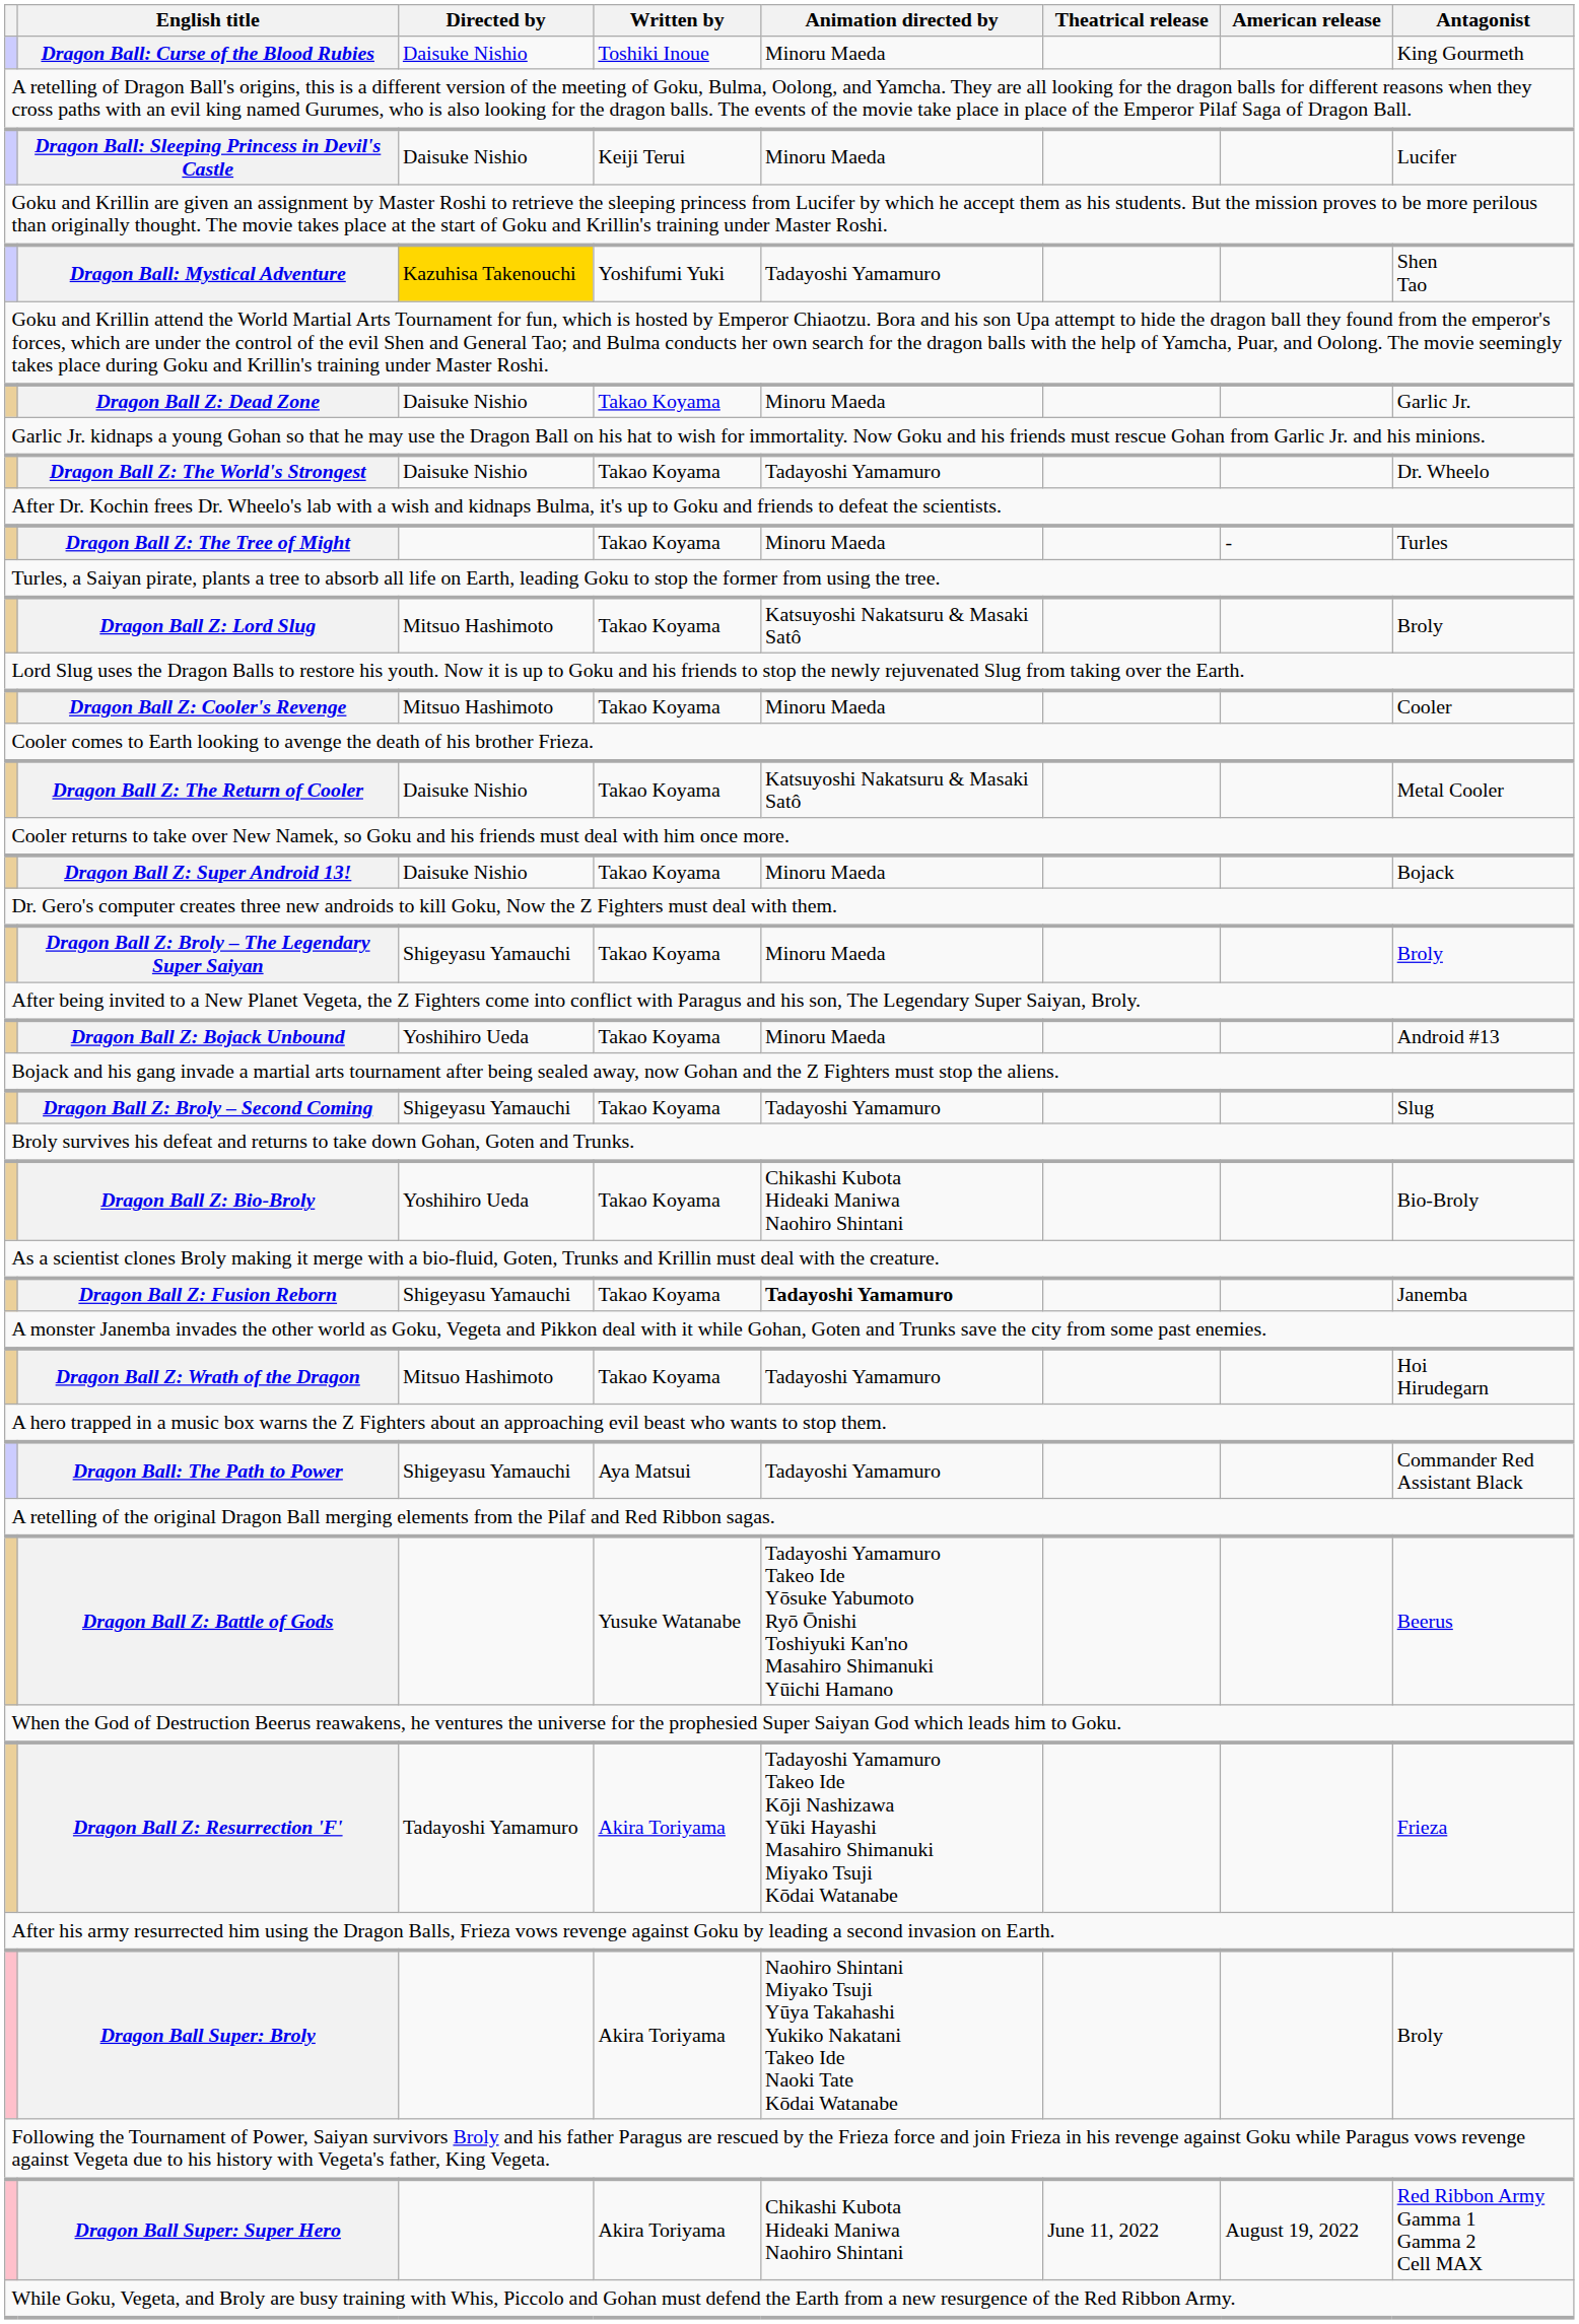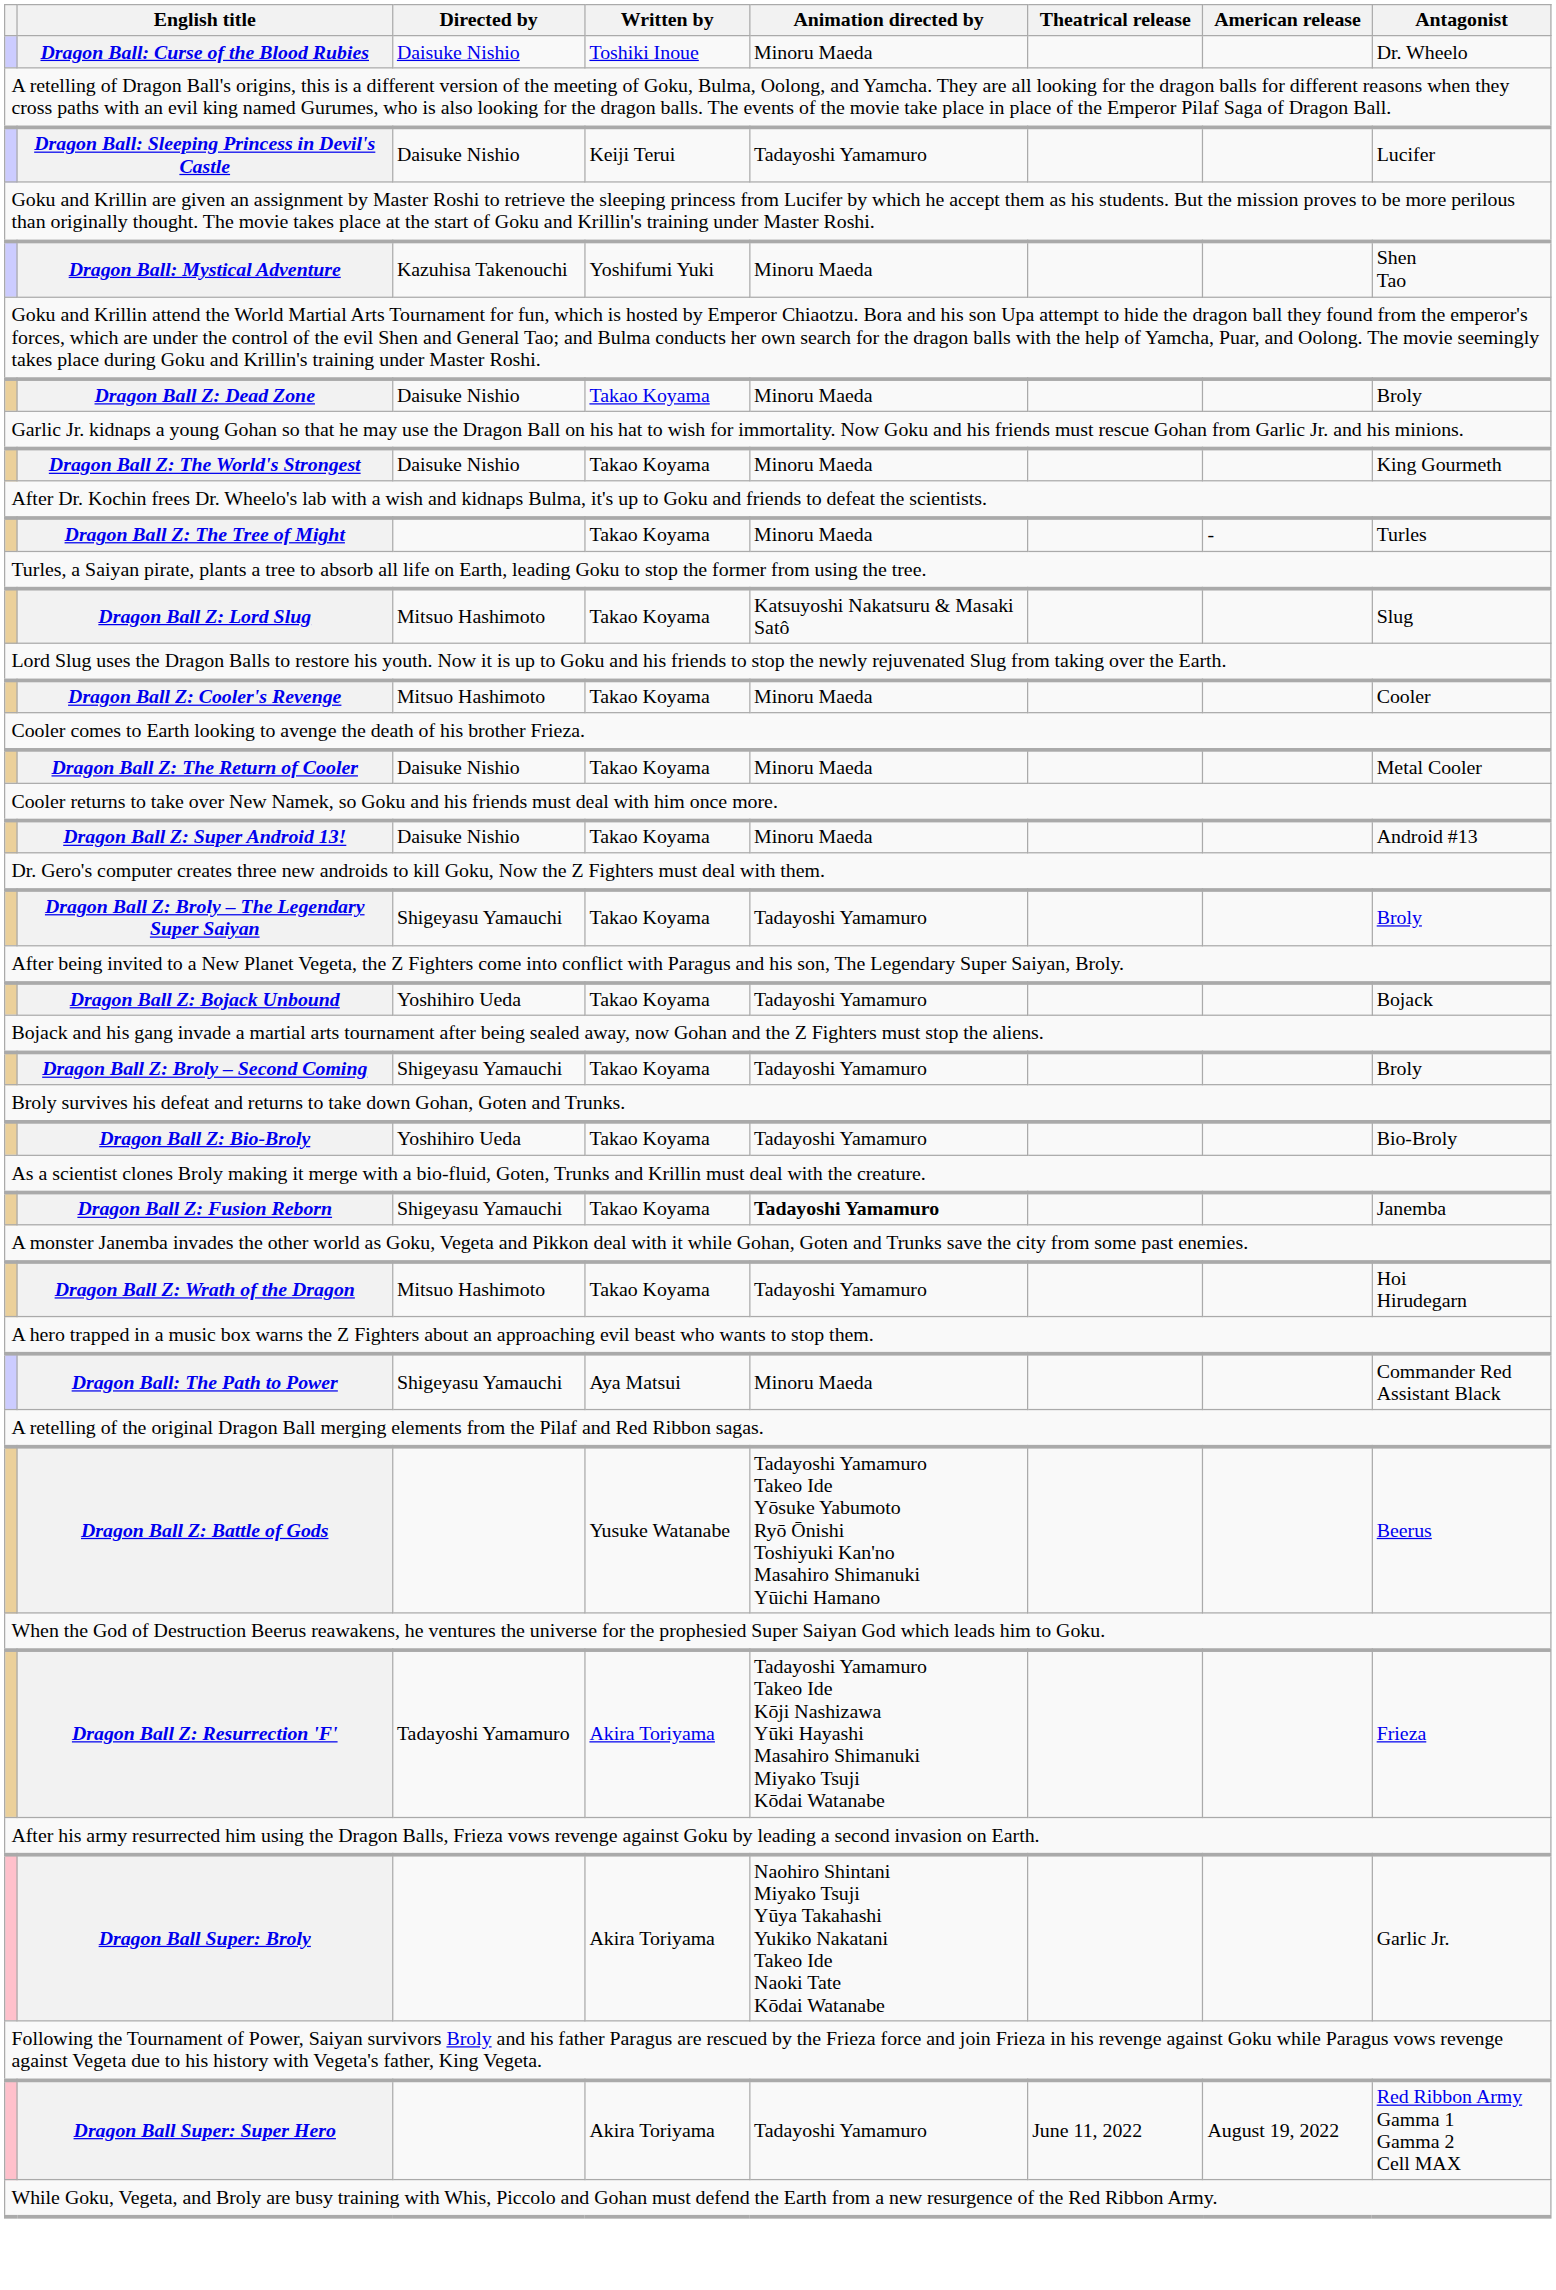Dragon Ball: Curse of the Blood Rubies | Antagonist: King Gourmeth -> Dr. Wheelo
Dragon Ball: Sleeping Princess in Devil's Castle | Animation directed by: Minoru Maeda -> Tadayoshi Yamamuro
Dragon Ball: Mystical Adventure | Directed by: gold background -> no background
Dragon Ball: Mystical Adventure | Animation directed by: Tadayoshi Yamamuro -> Minoru Maeda
Dragon Ball Z: Dead Zone | Antagonist: Garlic Jr. -> Broly
Dragon Ball Z: The World's Strongest | Animation directed by: Tadayoshi Yamamuro -> Minoru Maeda
Dragon Ball Z: The World's Strongest | Antagonist: Dr. Wheelo -> King Gourmeth
Dragon Ball Z: Lord Slug | Antagonist: Broly -> Slug
Dragon Ball Z: The Return of Cooler | Animation directed by: Katsuyoshi Nakatsuru & Masaki Satô -> Minoru Maeda
Dragon Ball Z: Super Android 13! | Antagonist: Bojack -> Android #13
Dragon Ball Z: Broly – The Legendary Super Saiyan | Animation directed by: Minoru Maeda -> Tadayoshi Yamamuro
Dragon Ball Z: Bojack Unbound | Animation directed by: Minoru Maeda -> Tadayoshi Yamamuro
Dragon Ball Z: Bojack Unbound | Antagonist: Android #13 -> Bojack
Dragon Ball Z: Broly – Second Coming | Antagonist: Slug -> Broly
Dragon Ball Z: Bio-Broly | Animation directed by: Chikashi Kubota Hideaki Maniwa Naohiro Shintani -> Tadayoshi Yamamuro
Dragon Ball: The Path to Power | Animation directed by: Tadayoshi Yamamuro -> Minoru Maeda
Dragon Ball Super: Broly | Antagonist: Broly -> Garlic Jr.
Dragon Ball Super: Super Hero | Animation directed by: Chikashi Kubota Hideaki Maniwa Naohiro Shintani -> Tadayoshi Yamamuro
